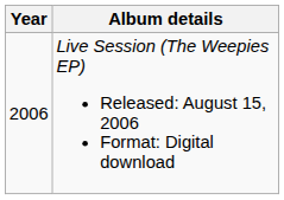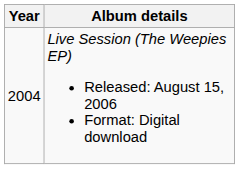row 2 | Year: 2006 -> 2004
